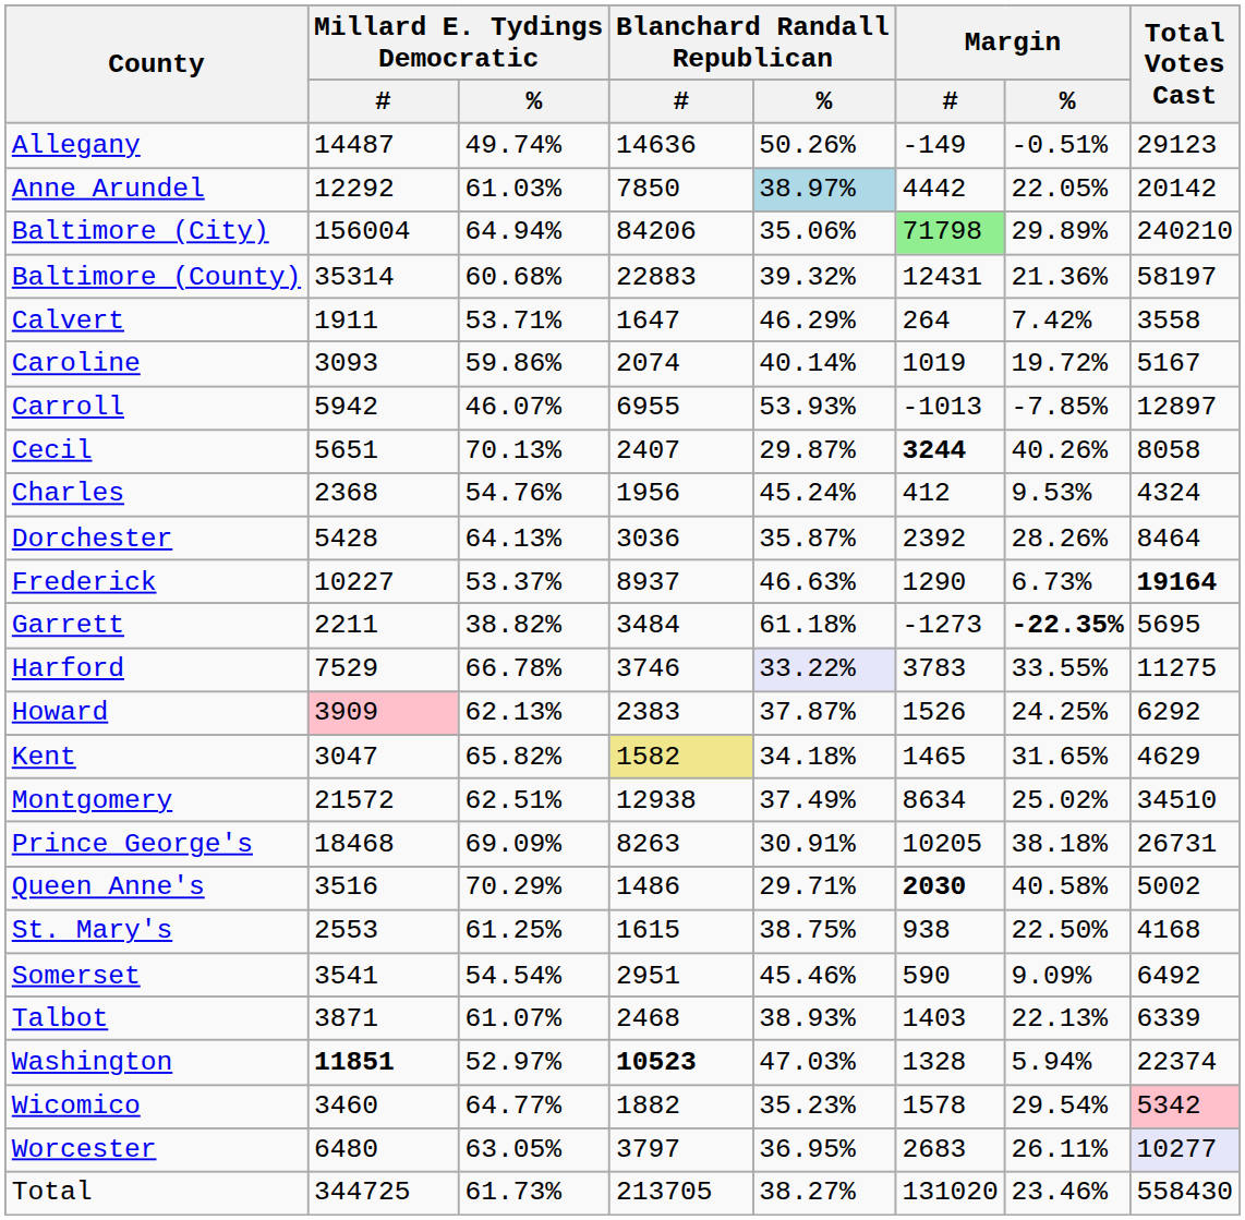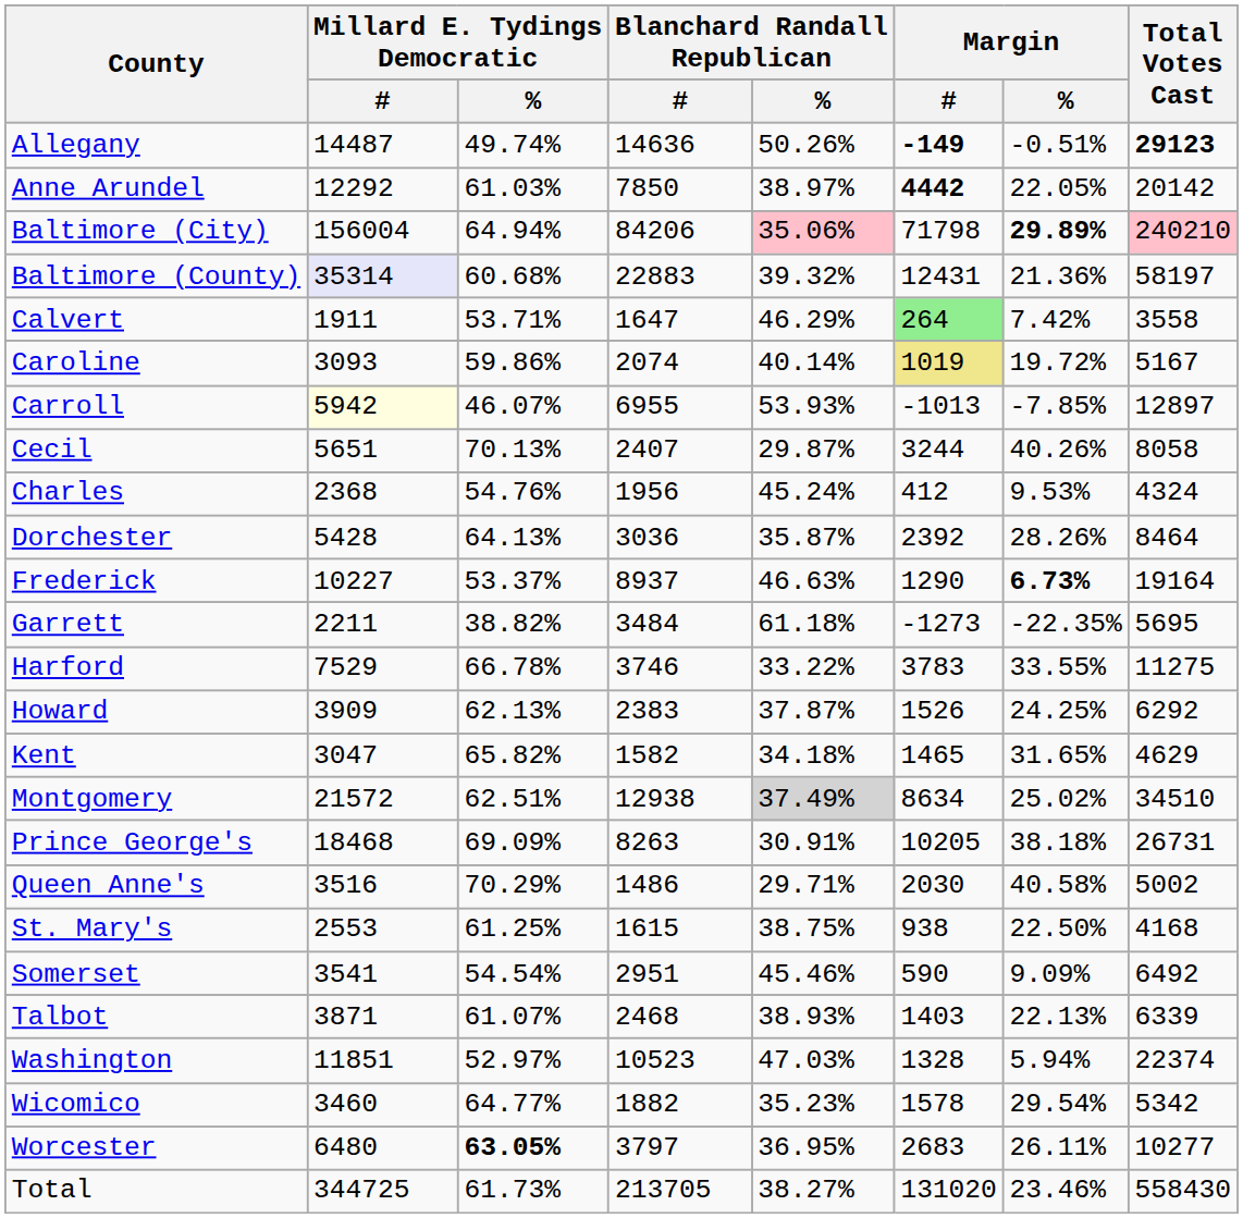Allegany | Margin / #: normal -> bold
Allegany | Total Votes Cast: normal -> bold
Anne Arundel | Blanchard Randall Republican / %: lightblue background -> no background
Anne Arundel | Margin / #: normal -> bold
Baltimore (City) | Blanchard Randall Republican / %: no background -> pink background
Baltimore (City) | Margin / #: lightgreen background -> no background
Baltimore (City) | Margin / %: normal -> bold
Baltimore (City) | Total Votes Cast: no background -> pink background
Baltimore (County) | Millard E. Tydings Democratic / #: no background -> lavender background
Calvert | Margin / #: no background -> lightgreen background
Caroline | Margin / #: no background -> khaki background
Carroll | Millard E. Tydings Democratic / #: no background -> lightyellow background
Cecil | Margin / #: bold -> normal
Frederick | Margin / %: normal -> bold
Frederick | Total Votes Cast: bold -> normal
Garrett | Margin / %: bold -> normal
Harford | Blanchard Randall Republican / %: lavender background -> no background
Howard | Millard E. Tydings Democratic / #: pink background -> no background
Kent | Blanchard Randall Republican / #: khaki background -> no background
Montgomery | Blanchard Randall Republican / %: no background -> lightgrey background
Queen Anne's | Margin / #: bold -> normal
Washington | Millard E. Tydings Democratic / #: bold -> normal
Washington | Blanchard Randall Republican / #: bold -> normal
Wicomico | Total Votes Cast: pink background -> no background
Worcester | Millard E. Tydings Democratic / %: normal -> bold
Worcester | Total Votes Cast: lavender background -> no background
